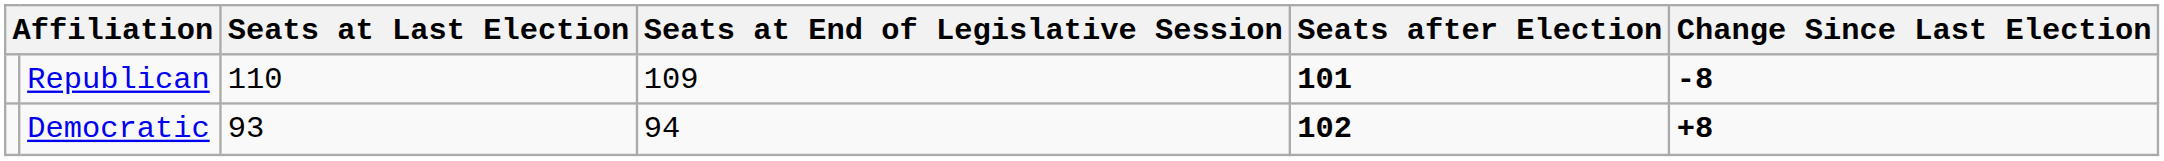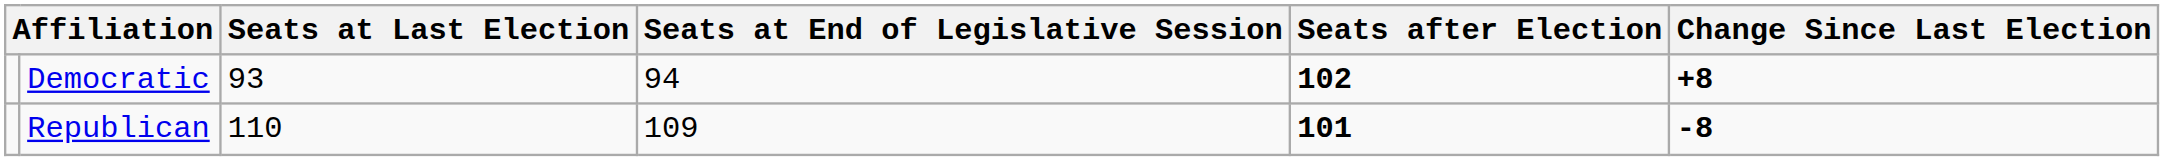rows swapped: Democratic <-> Republican
